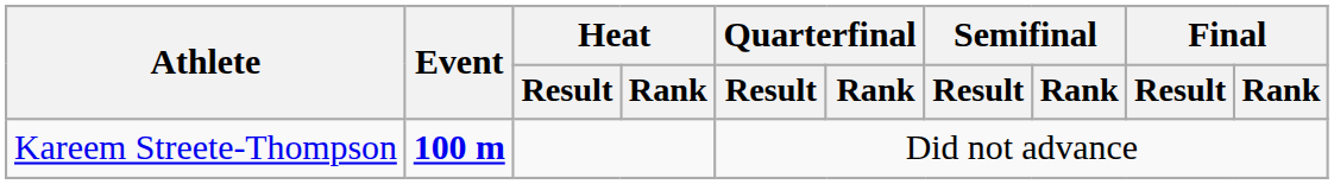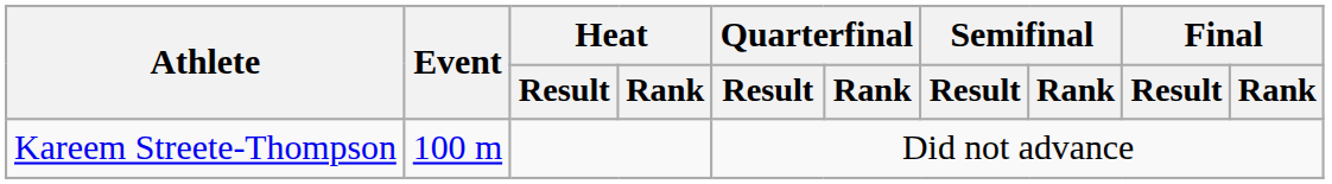Kareem Streete-Thompson | Event: bold -> normal
